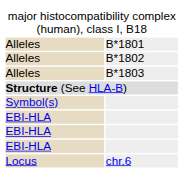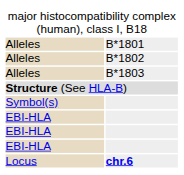Locus | column 2: normal -> bold
